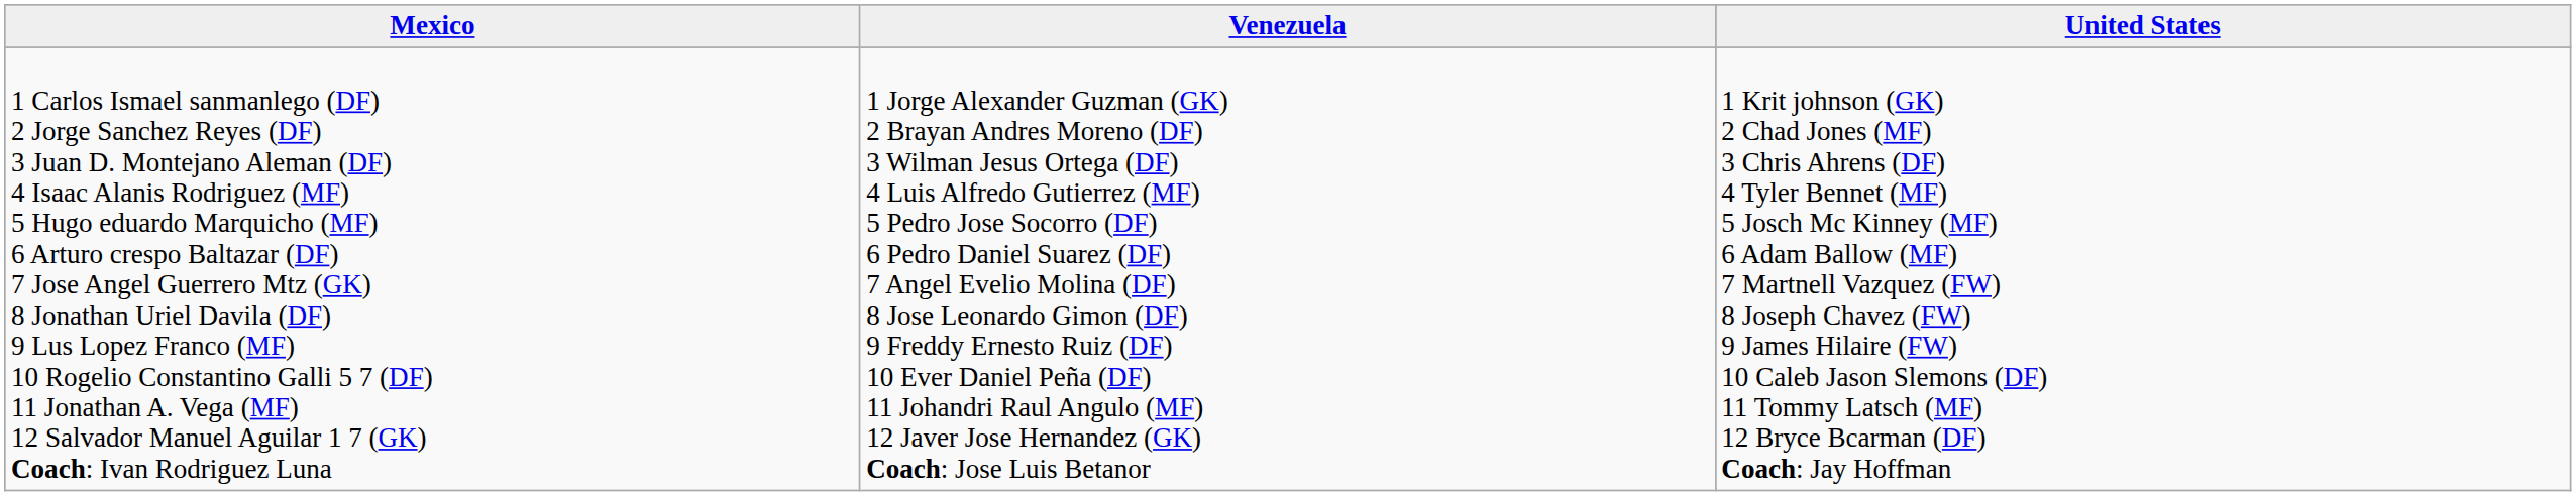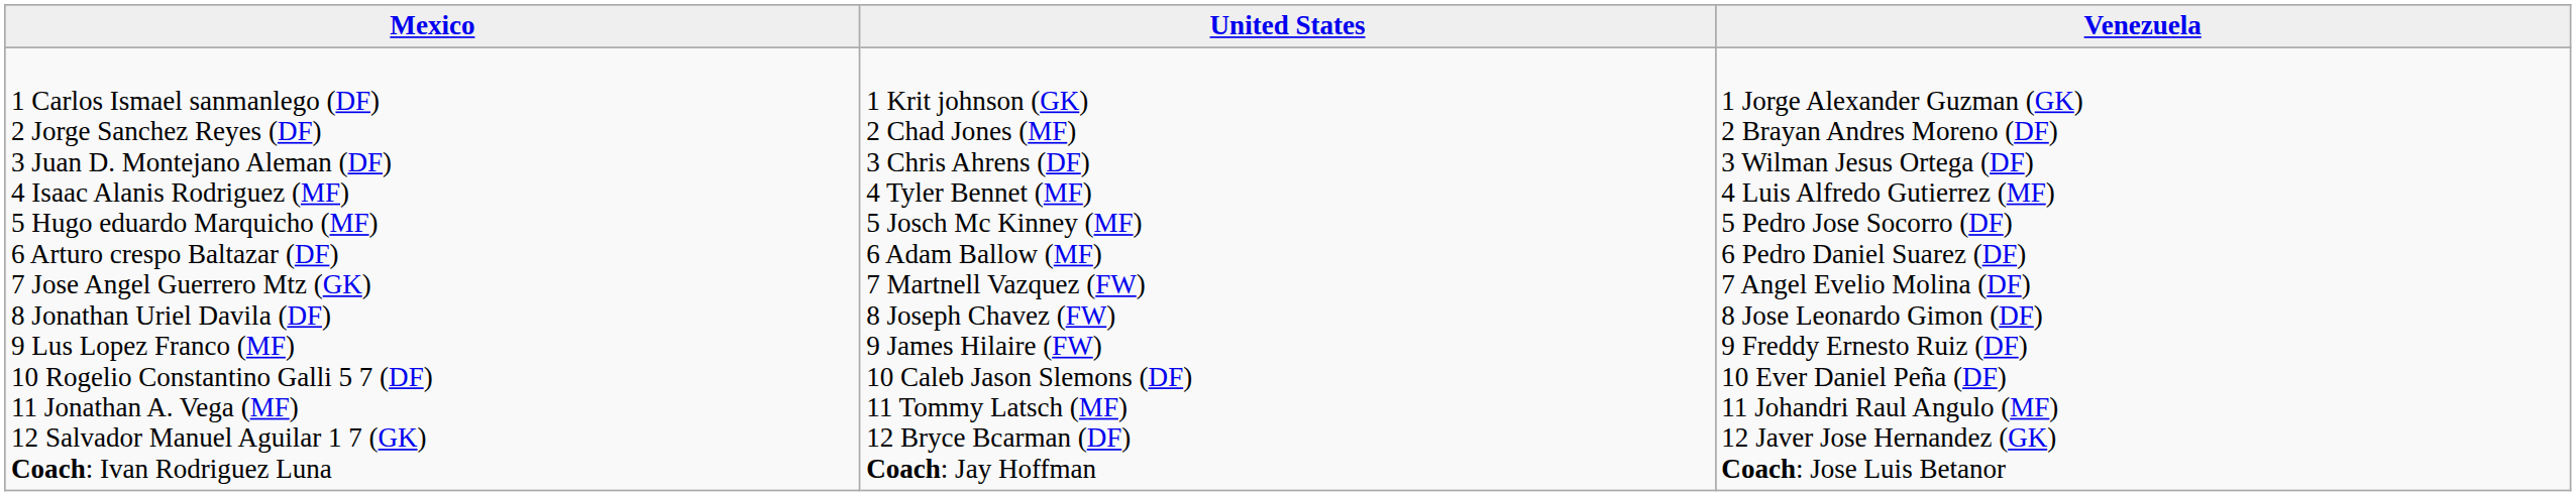columns swapped: United States <-> Venezuela
